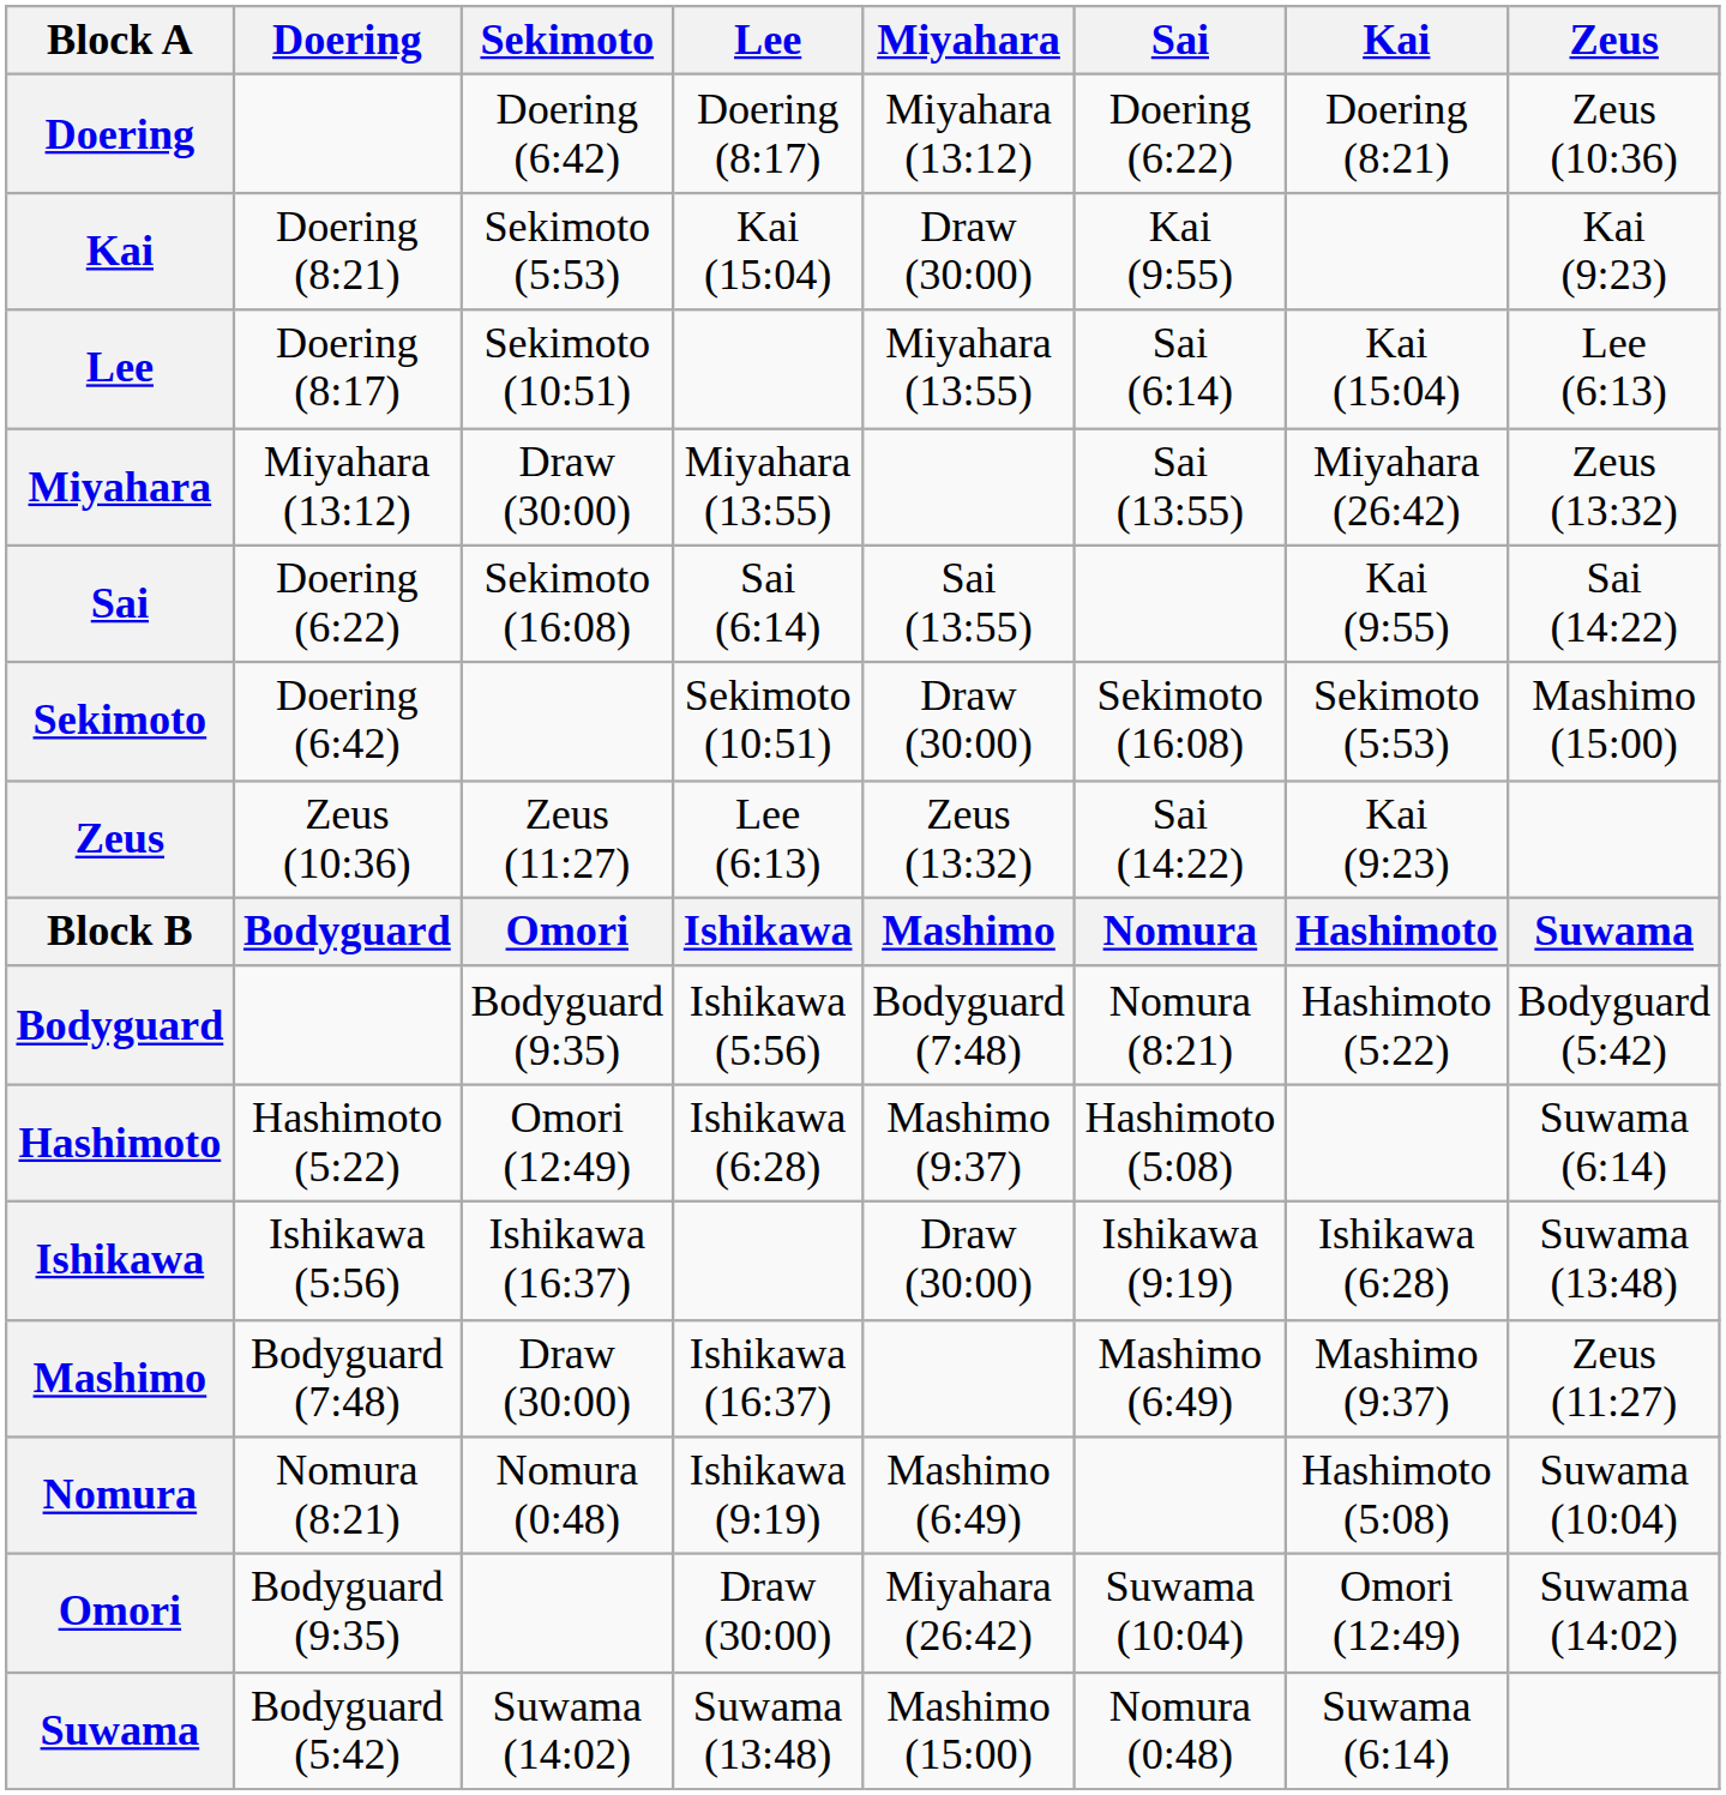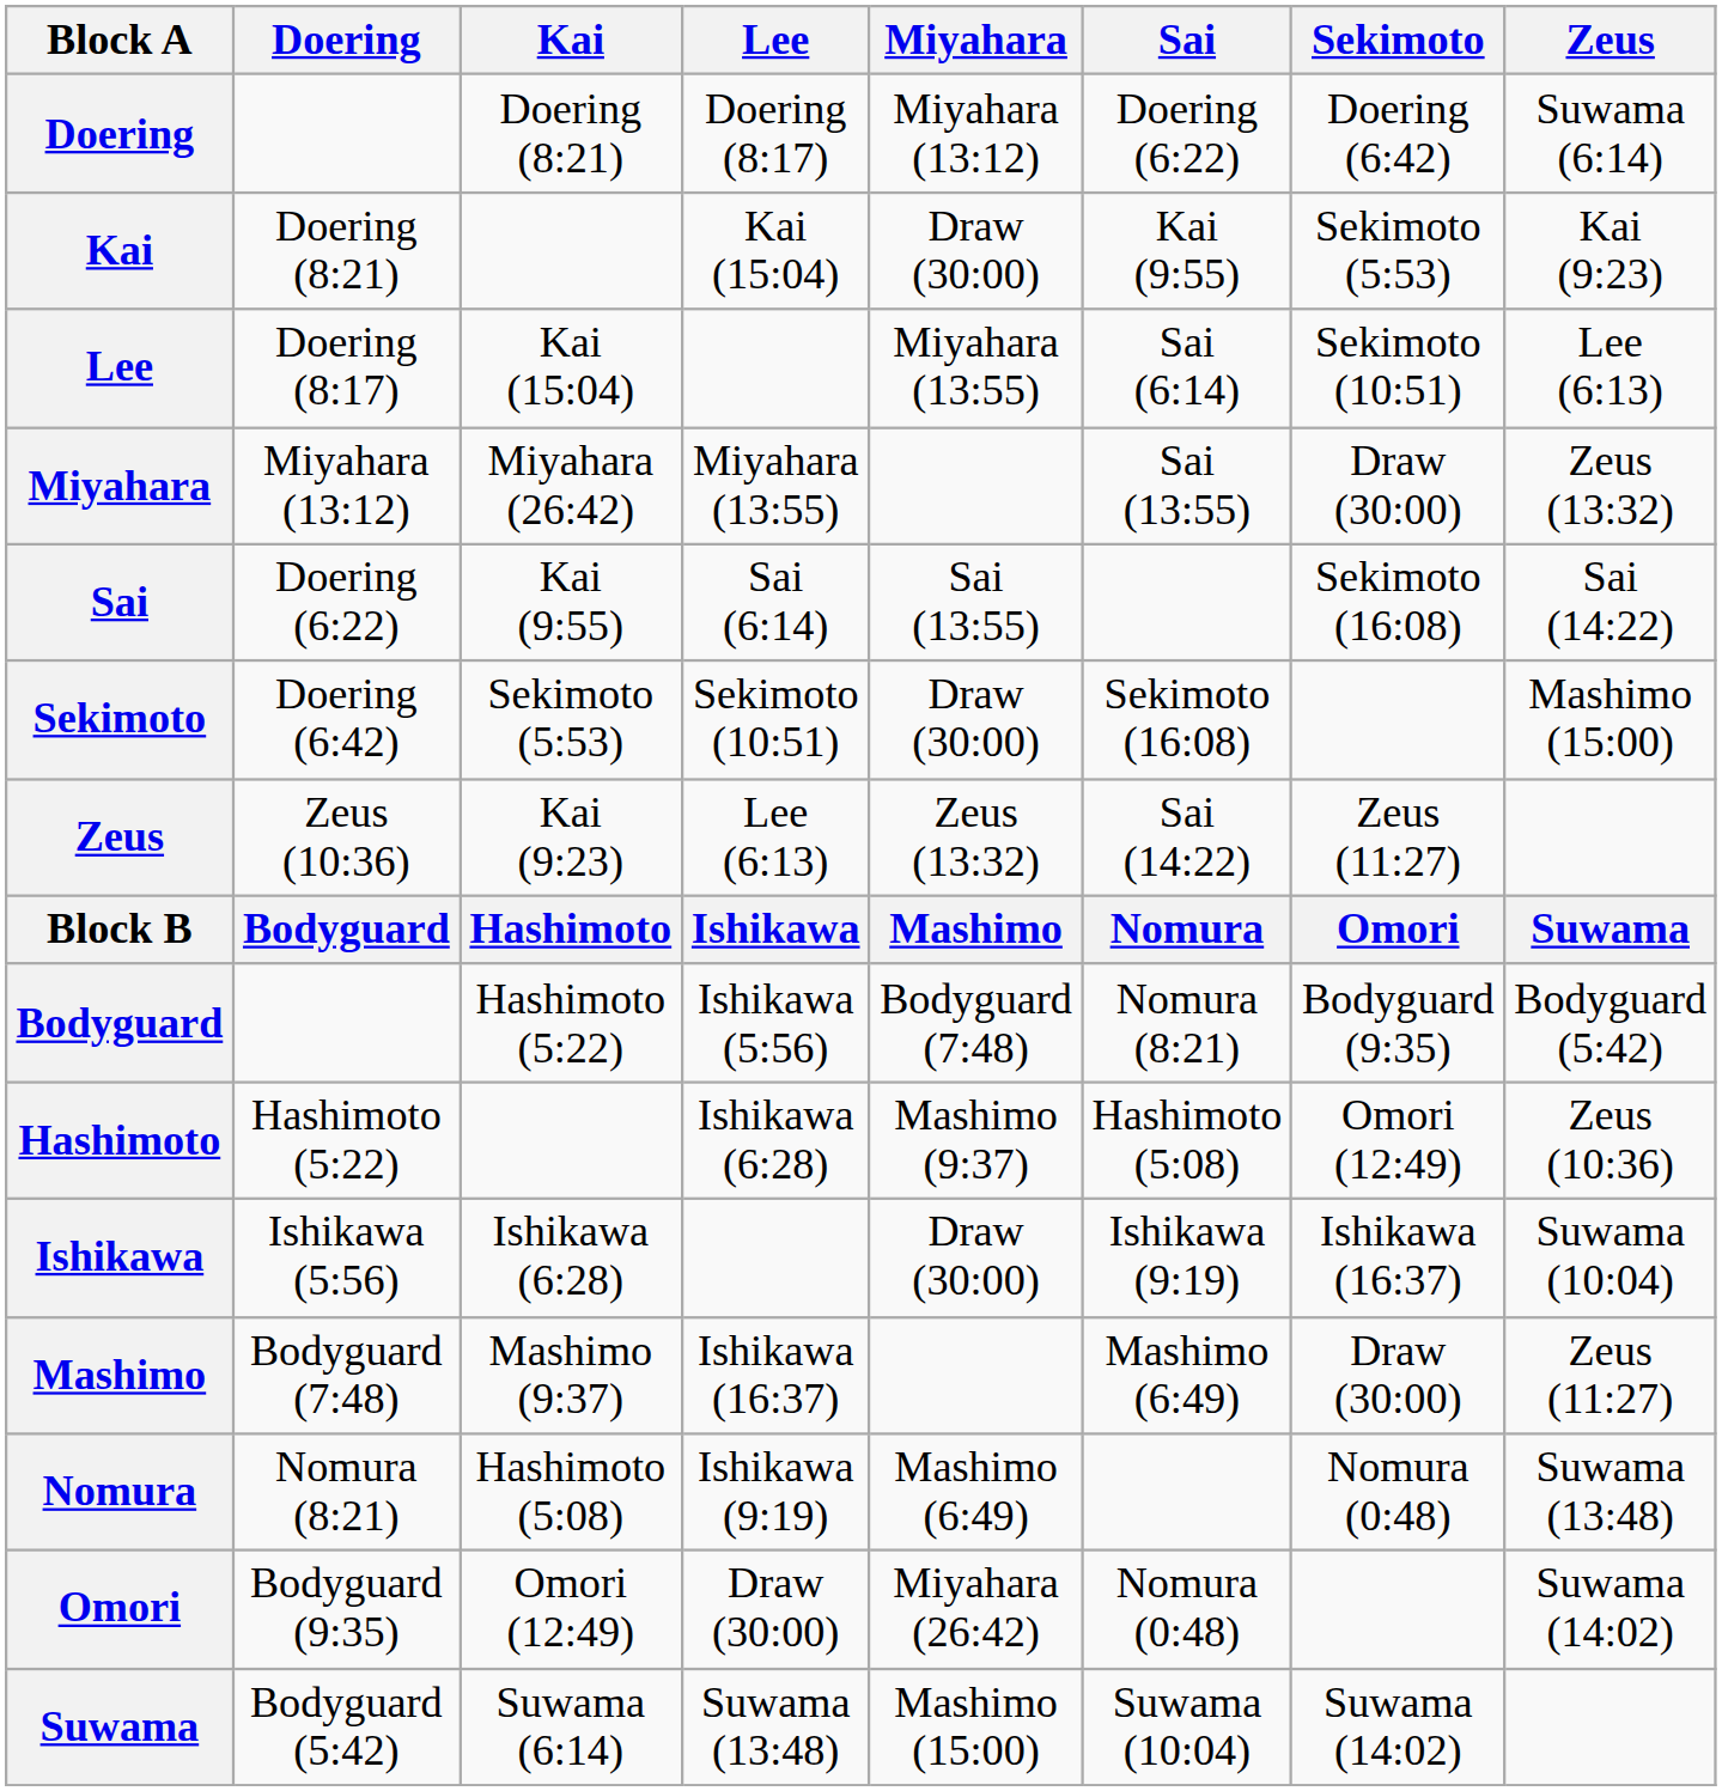columns swapped: Kai <-> Sekimoto
row 2 | Zeus: Zeus (10:36) -> Suwama (6:14)
row 11 | Zeus: Suwama (6:14) -> Zeus (10:36)
row 12 | Zeus: Suwama (13:48) -> Suwama (10:04)
row 14 | Zeus: Suwama (10:04) -> Suwama (13:48)
row 15 | Sai: Suwama (10:04) -> Nomura (0:48)
row 16 | Sai: Nomura (0:48) -> Suwama (10:04)
